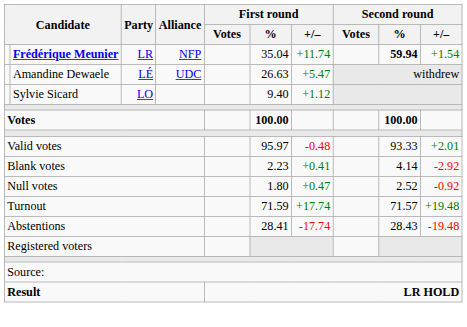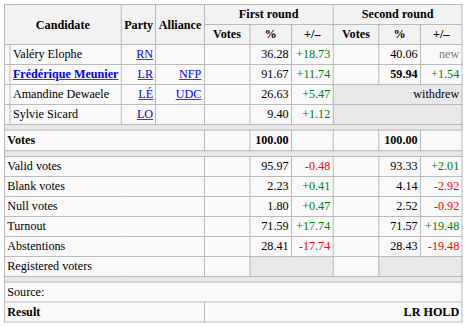+ row: Valéry Elophe | RN | 36.28 | +18.73 | 40.06 | new
Frédérique Meunier | First round / %: 35.04 -> 91.67
